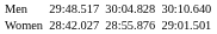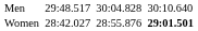Women | column 4: normal -> bold
